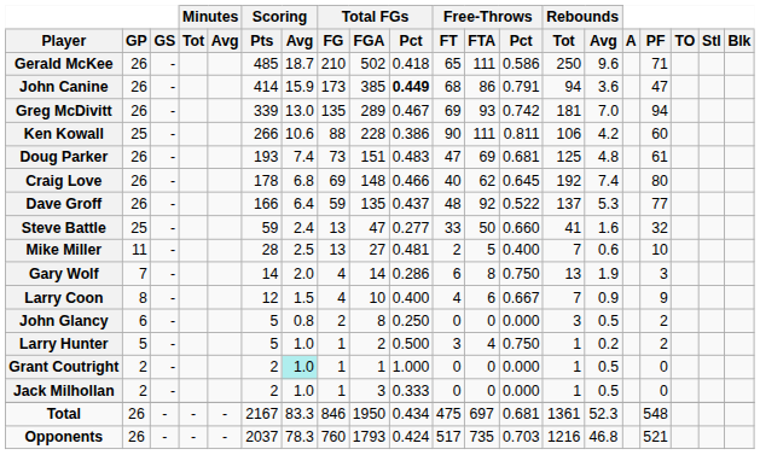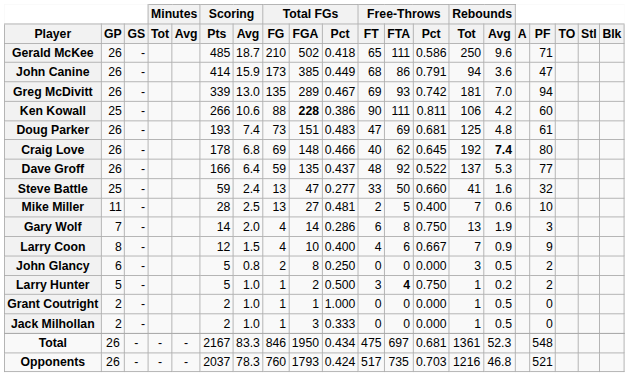John Canine | Total FGs / Pct: bold -> normal
Ken Kowall | Total FGs / FGA: normal -> bold
Craig Love | Rebounds / Avg: normal -> bold
Larry Hunter | Free-Throws / FTA: normal -> bold
Grant Coutright | Scoring / Avg: paleturquoise background -> no background
